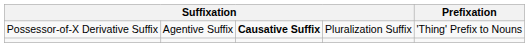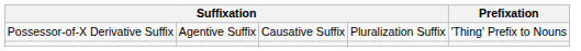Possessor-of-X Derivative Suffix | column 3: bold -> normal
